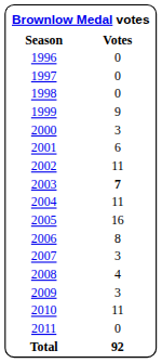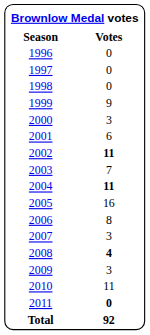2002 | Votes: normal -> bold
2003 | Votes: bold -> normal
2004 | Votes: normal -> bold
2008 | Votes: normal -> bold
2011 | Votes: normal -> bold
